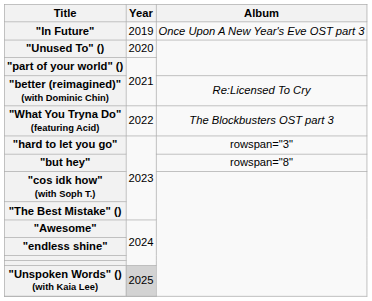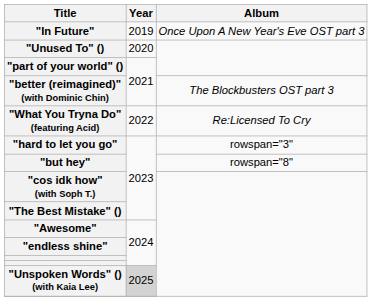"better (reimagined)" (with Dominic Chin) | Album: Re:Licensed To Cry -> The Blockbusters OST part 3
"What You Tryna Do" (featuring Acid) | Album: The Blockbusters OST part 3 -> Re:Licensed To Cry
